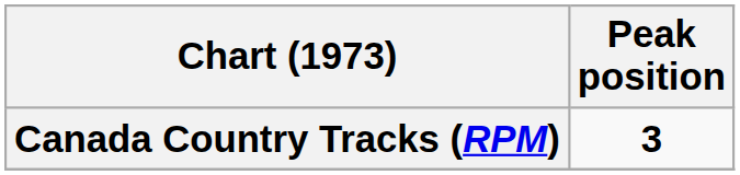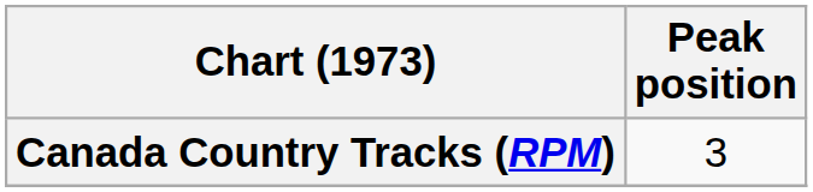Canada Country Tracks (RPM) | Peak position: bold -> normal
